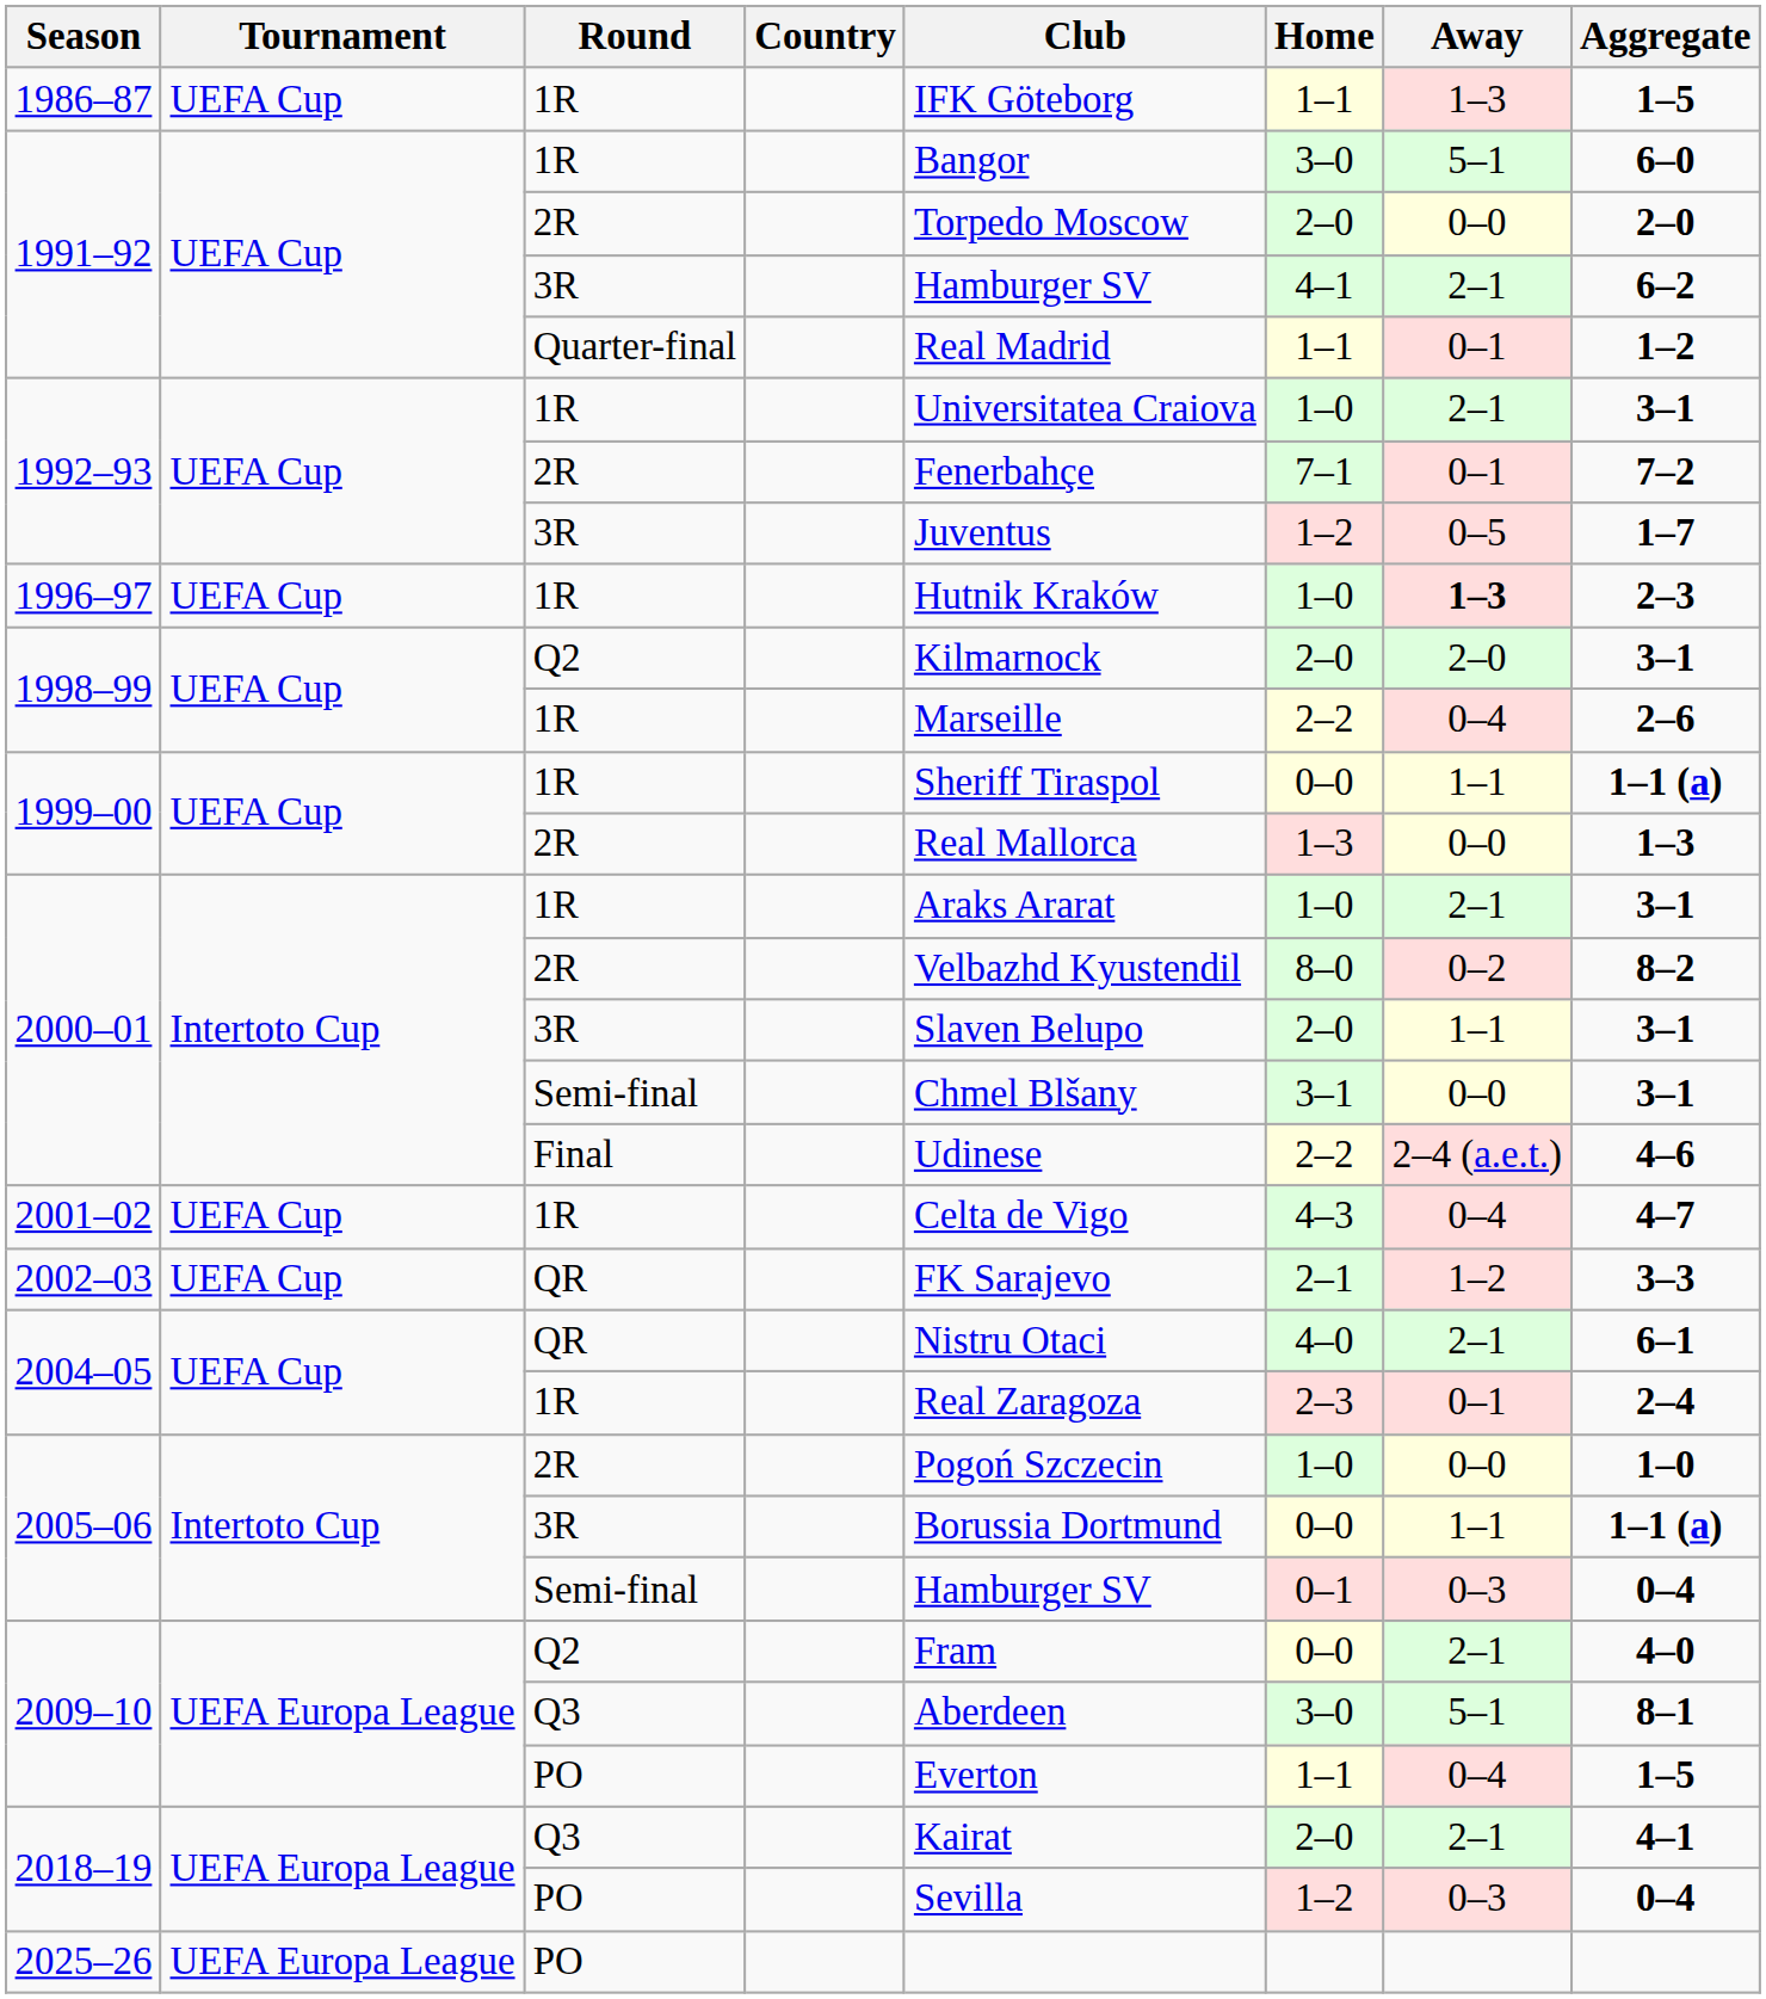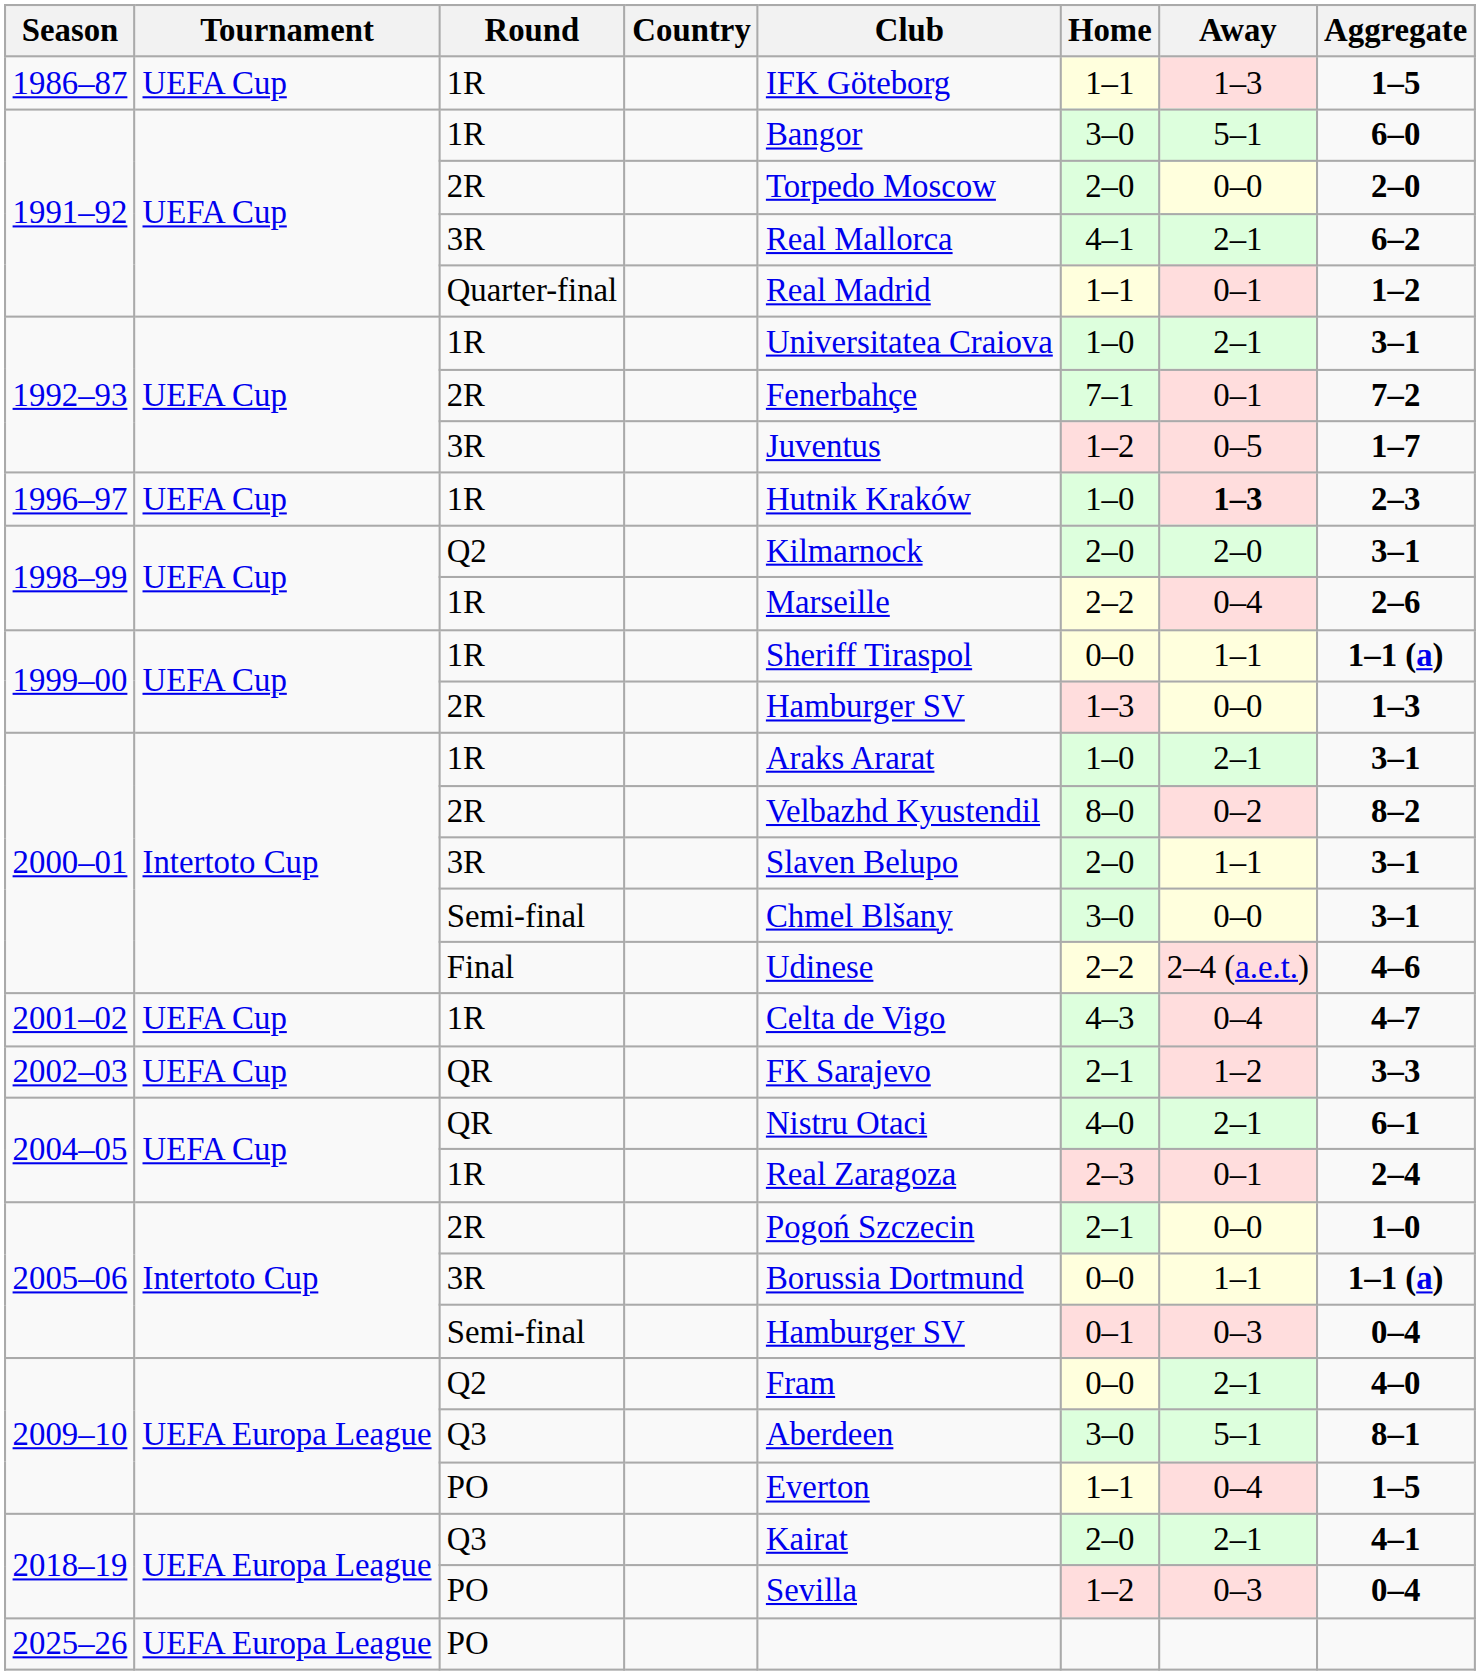1991–92 / 3R | Club: Hamburger SV -> Real Mallorca
1999–00 / 2R | Club: Real Mallorca -> Hamburger SV
2000–01 / Semi-final | Home: 3–1 -> 3–0
2005–06 / 2R | Home: 1–0 -> 2–1
